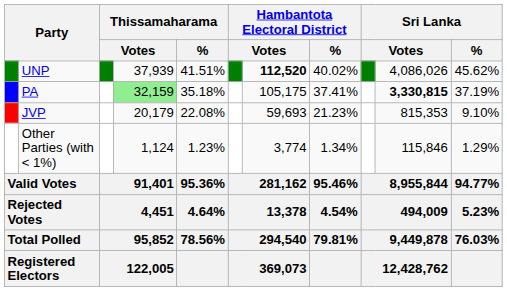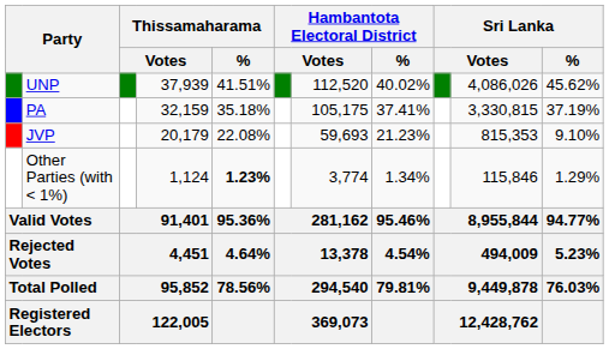UNP | column 7: bold -> normal
PA | column 4: lightgreen background -> no background
PA | column 10: bold -> normal
Other Parties (with < 1%) | Thissamaharama / %: normal -> bold
